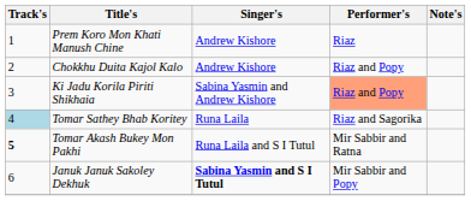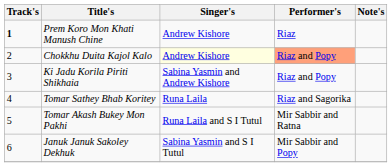Prem Koro Mon Khati Manush Chine | Track's: normal -> bold
Chokkhu Duita Kajol Kalo | Singer's: no background -> lightyellow background
Chokkhu Duita Kajol Kalo | Performer's: no background -> lightsalmon background
Ki Jadu Korila Piriti Shikhaia | Performer's: lightsalmon background -> no background
Tomar Sathey Bhab Koritey | Track's: lightblue background -> no background
Tomar Akash Bukey Mon Pakhi | Track's: bold -> normal
Januk Januk Sakoley Dekhuk | Singer's: bold -> normal
